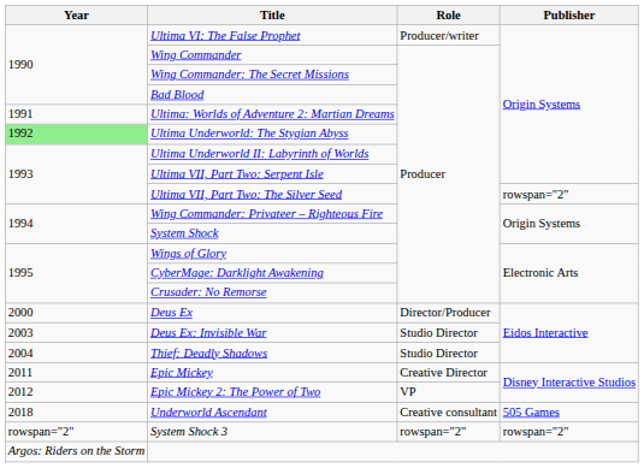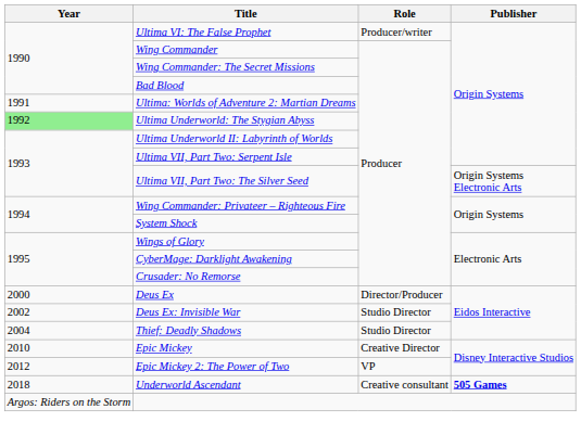Ultima VII, Part Two: The Silver Seed | Publisher: rowspan="2" -> Origin Systems Electronic Arts
Deus Ex: Invisible War | Year: 2003 -> 2002
Epic Mickey | Year: 2011 -> 2010
Underworld Ascendant | Publisher: normal -> bold
- row: rowspan="2" | System Shock 3 | rowspan="2" | rowspan="2"
